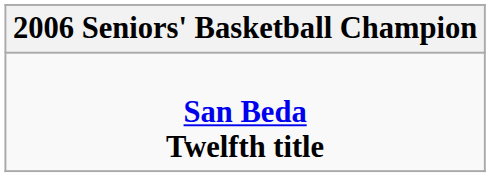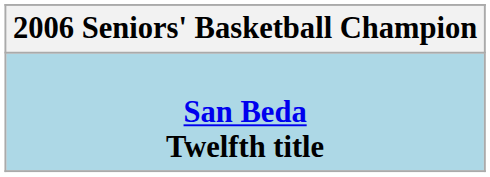row 2 | column 1: no background -> lightblue background
